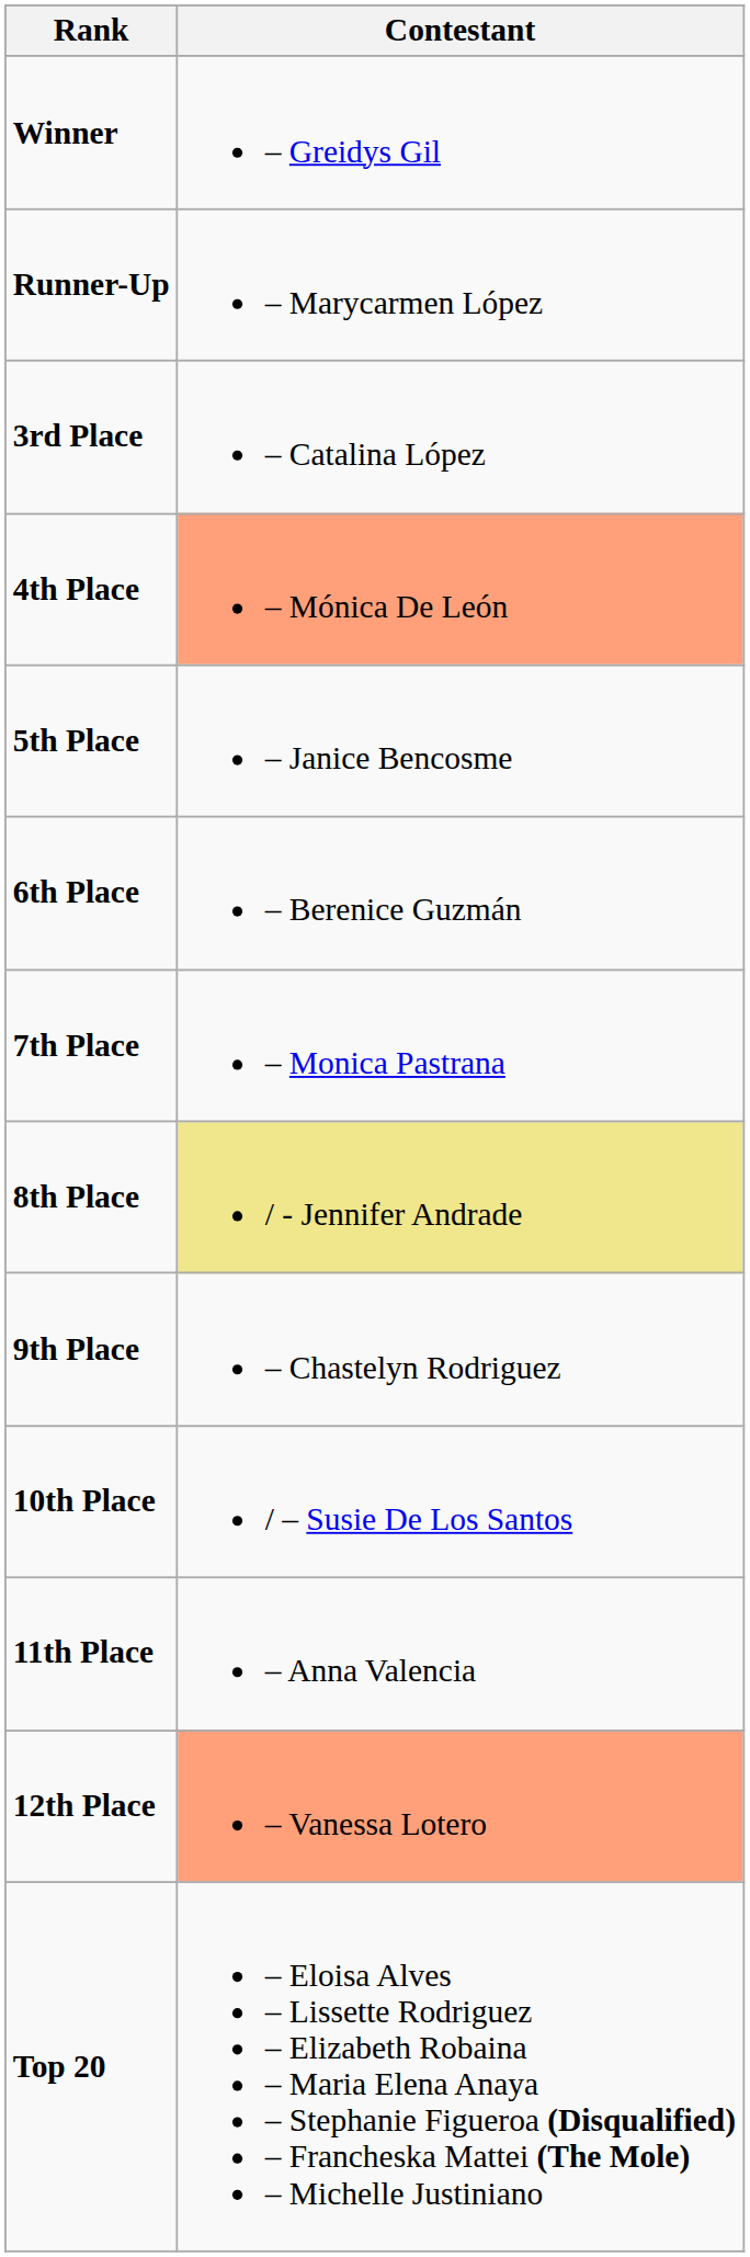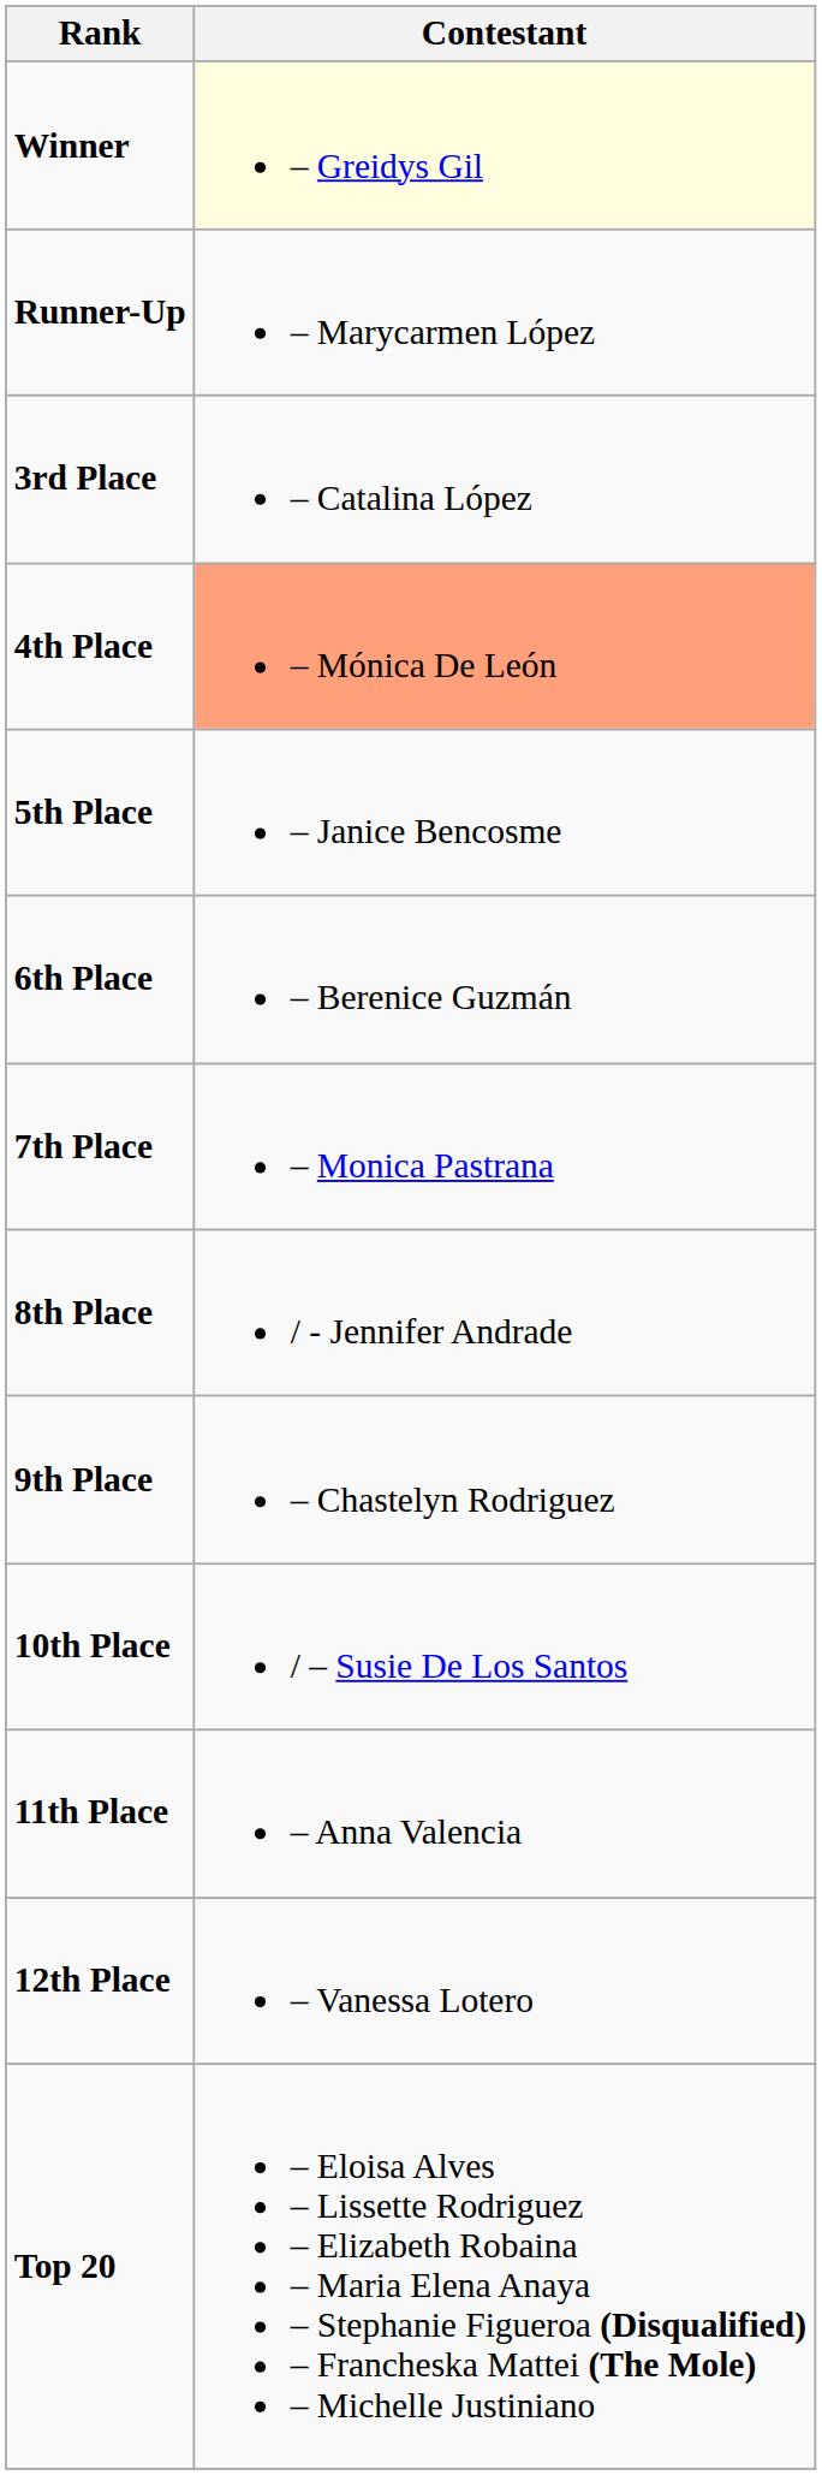Winner | Contestant: no background -> lightyellow background
8th Place | Contestant: khaki background -> no background
12th Place | Contestant: lightsalmon background -> no background
